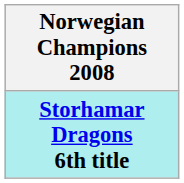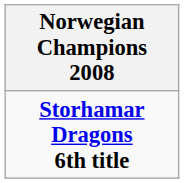row 2 | column 1: paleturquoise background -> no background
